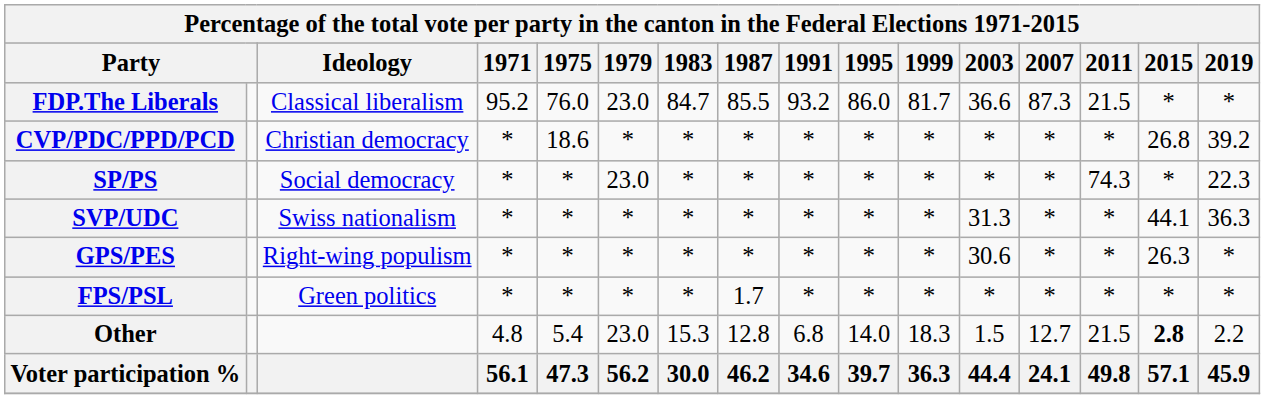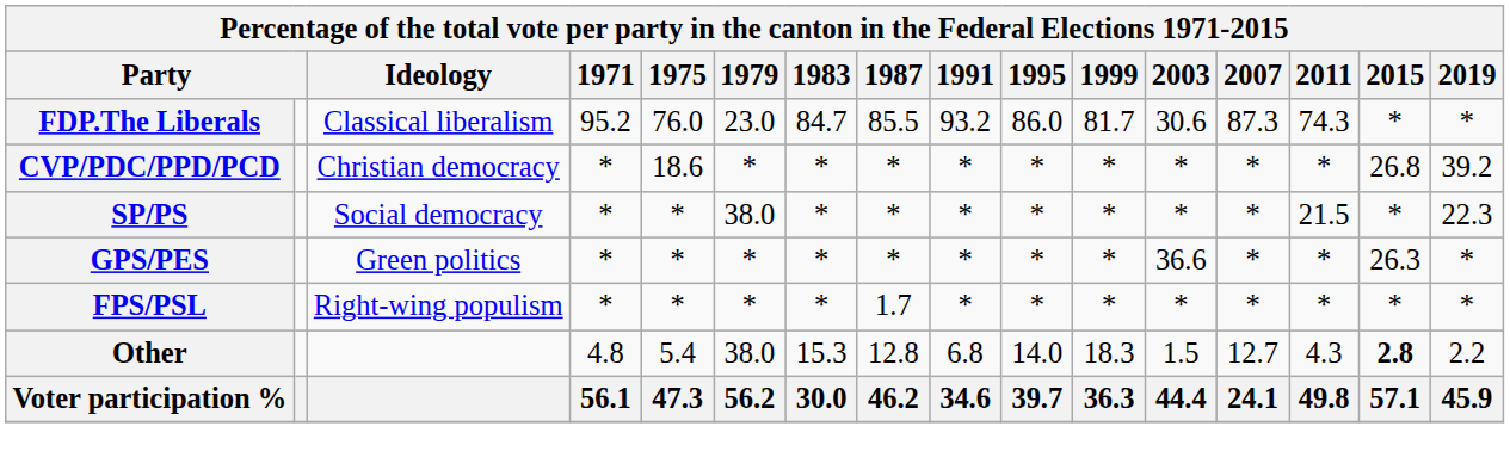FDP.The Liberals | 2003: 36.6 -> 30.6
FDP.The Liberals | 2011: 21.5 -> 74.3
SP/PS | 1979: 23.0 -> 38.0
SP/PS | 2011: 74.3 -> 21.5
- row: SVP/UDC | Swiss nationalism | * | * | * | * | * | * | * | * | 31.3 | * | * | 44.1 | 36.3
GPS/PES | Ideology: Right-wing populism -> Green politics
GPS/PES | 2003: 30.6 -> 36.6
FPS/PSL | Ideology: Green politics -> Right-wing populism
Other | 1979: 23.0 -> 38.0
Other | 2011: 21.5 -> 4.3
